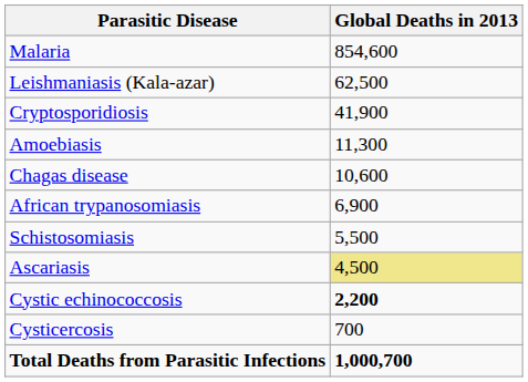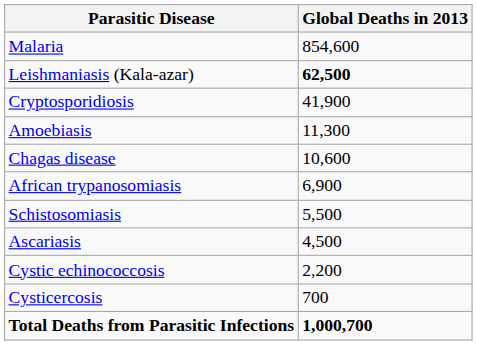Leishmaniasis (Kala-azar) | Global Deaths in 2013: normal -> bold
Ascariasis | Global Deaths in 2013: khaki background -> no background
Cystic echinococcosis | Global Deaths in 2013: bold -> normal
